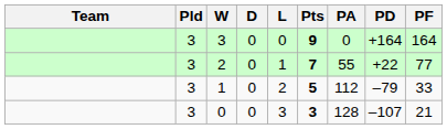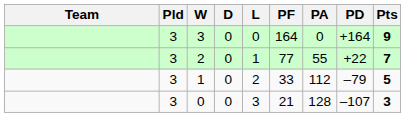columns swapped: PF <-> Pts
